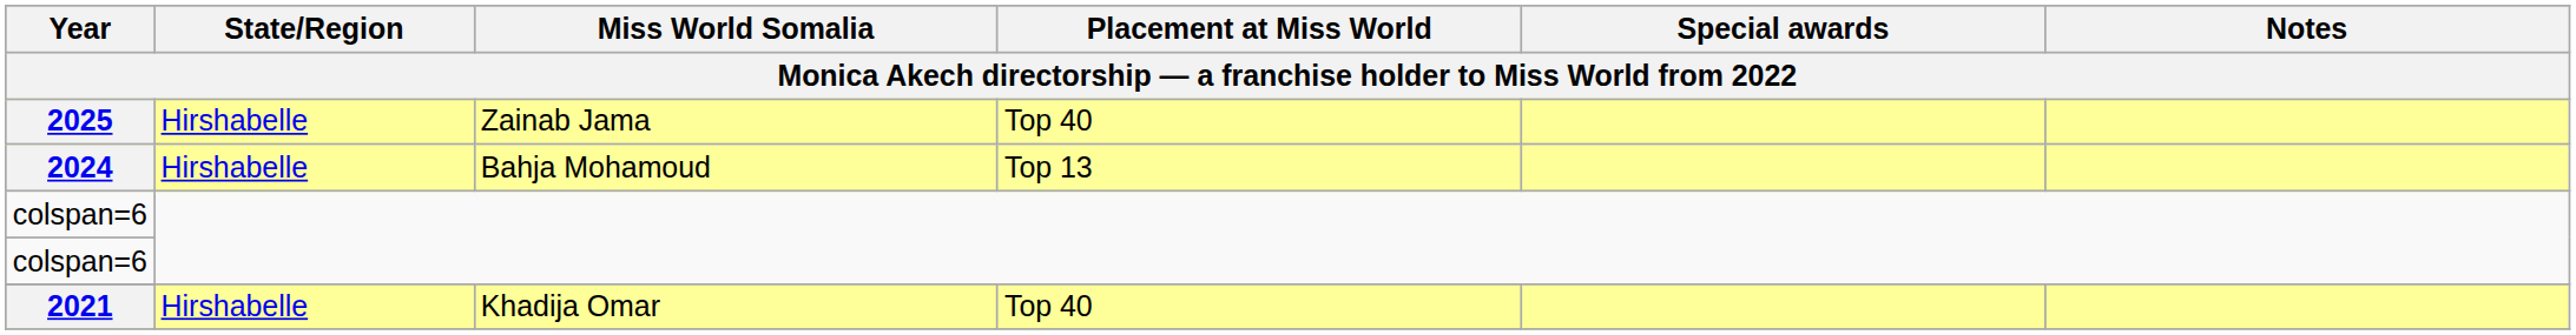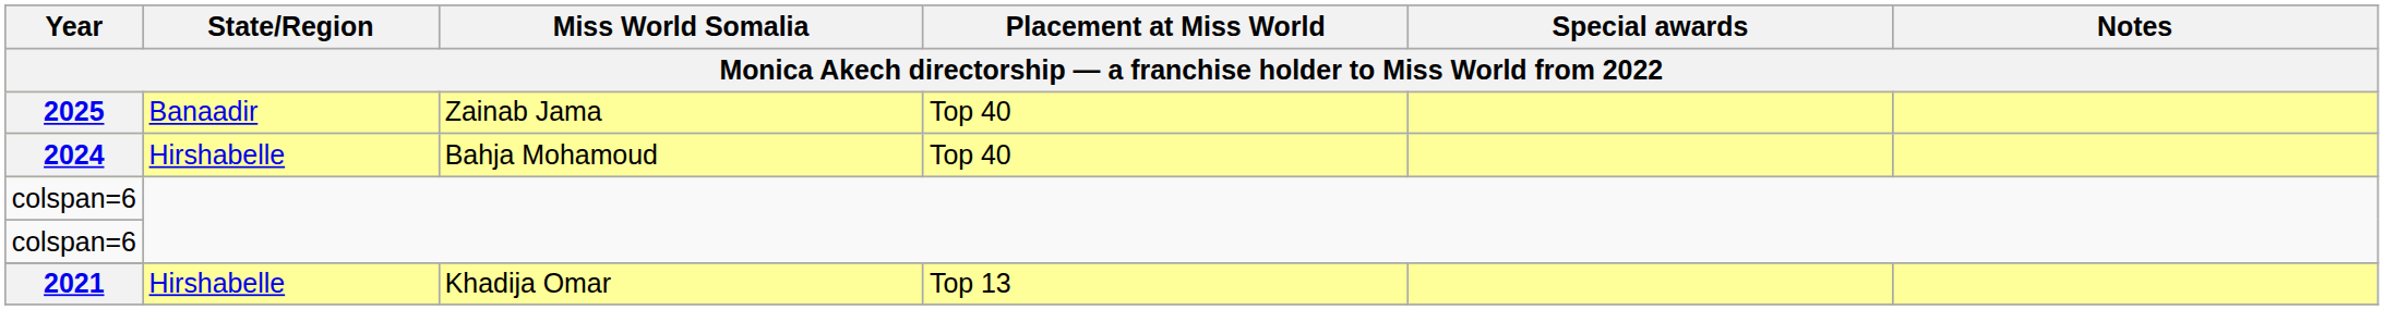2025 | State/Region: Hirshabelle -> Banaadir
2024 | Placement at Miss World: Top 13 -> Top 40
2021 | Placement at Miss World: Top 40 -> Top 13
